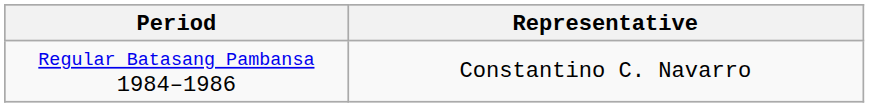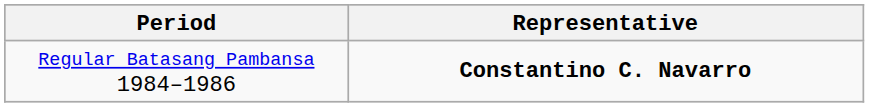Regular Batasang Pambansa 1984–1986 | Representative: normal -> bold
